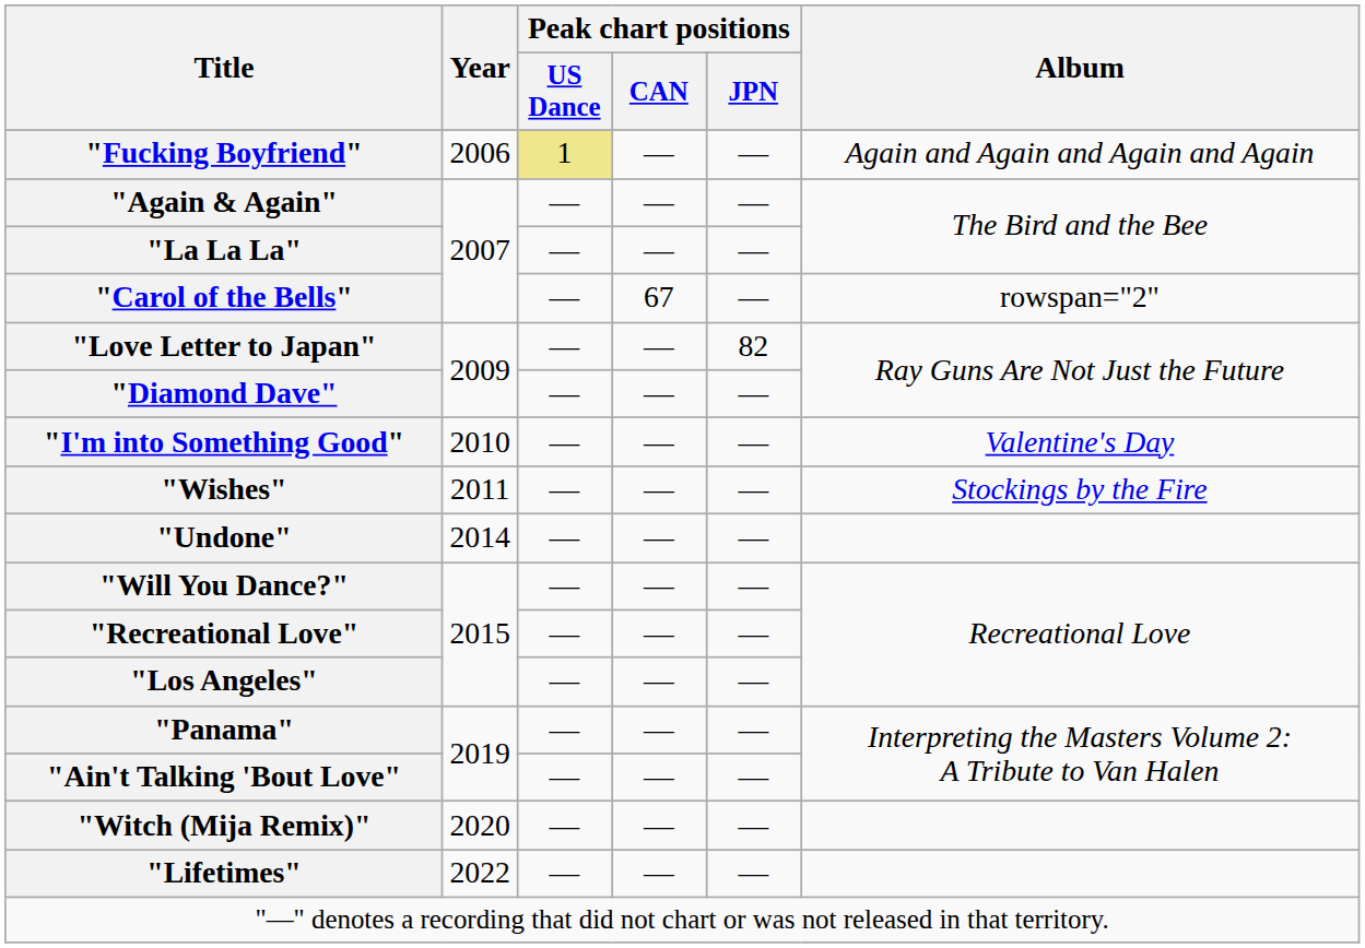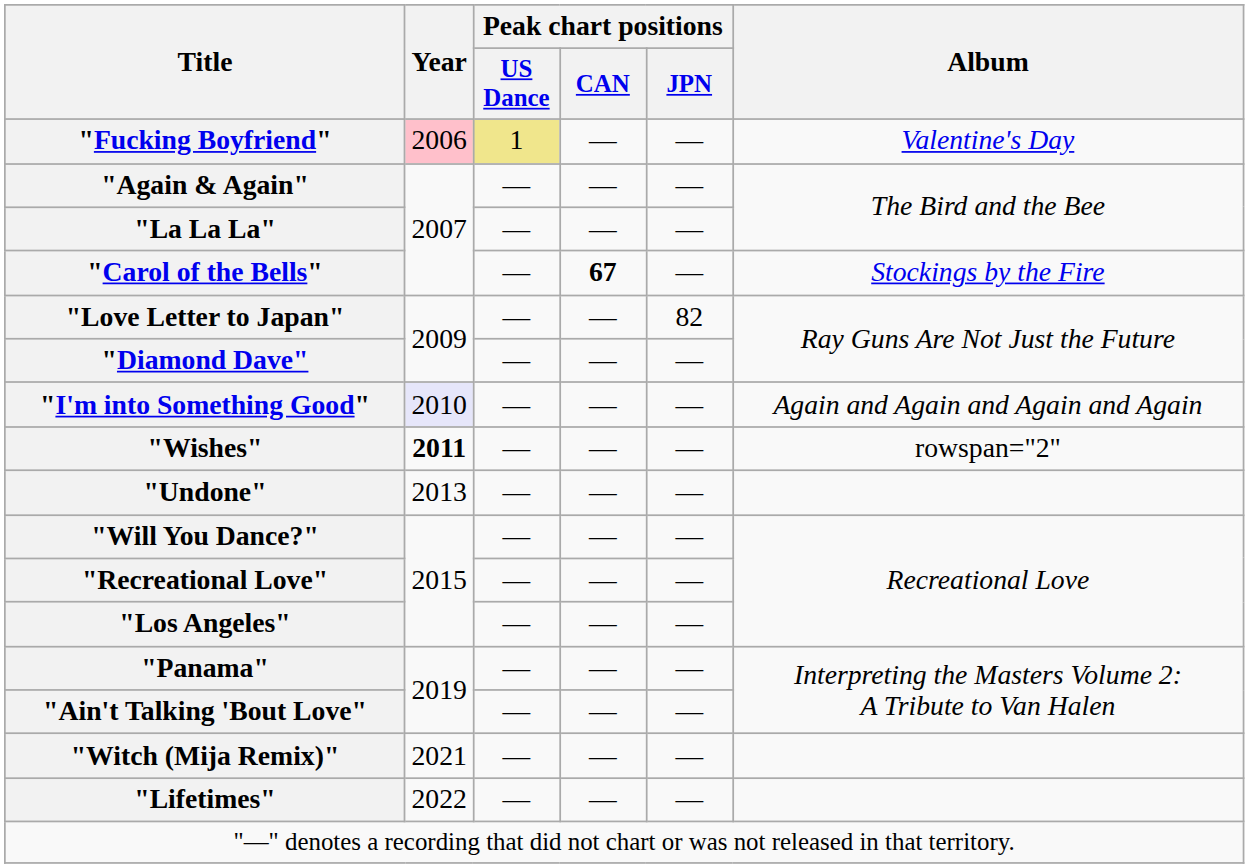"Fucking Boyfriend" | Year: no background -> pink background
"Fucking Boyfriend" | Album: Again and Again and Again and Again -> Valentine's Day
"Carol of the Bells" | Peak chart positions / CAN: normal -> bold
"Carol of the Bells" | Album: rowspan="2" -> Stockings by the Fire
"I'm into Something Good" | Year: no background -> lavender background
"I'm into Something Good" | Album: Valentine's Day -> Again and Again and Again and Again
"Wishes" | Year: normal -> bold
"Wishes" | Album: Stockings by the Fire -> rowspan="2"
"Undone" | Year: 2014 -> 2013
"Witch (Mija Remix)" | Year: 2020 -> 2021
